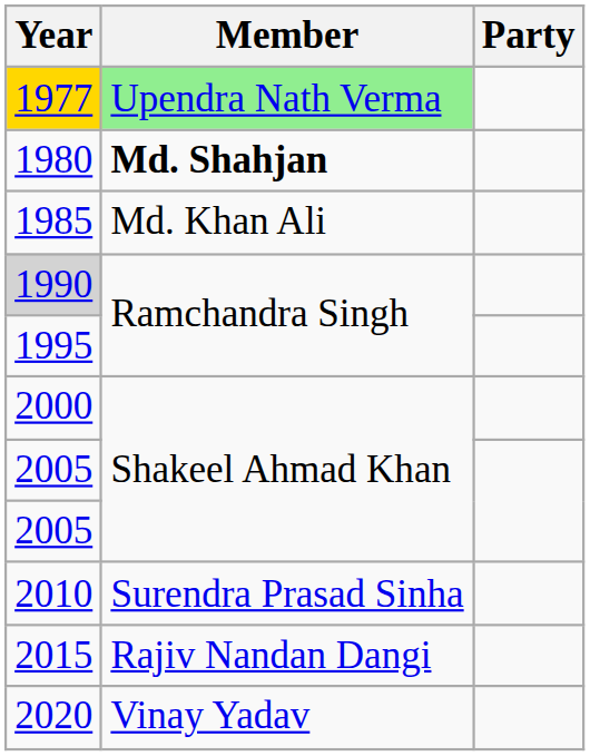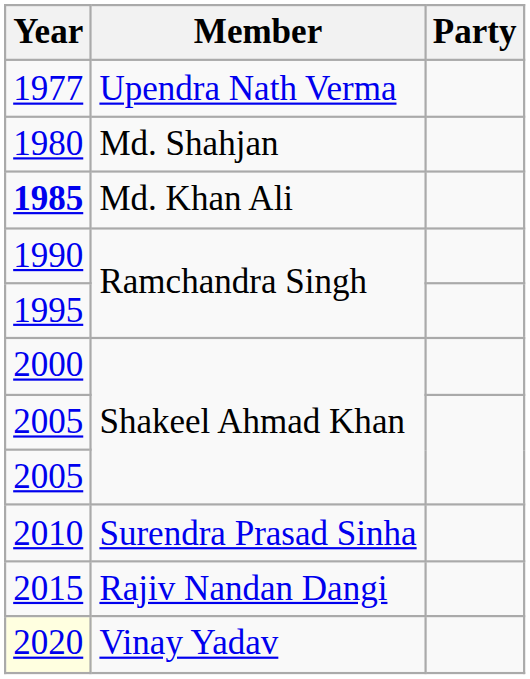1977 | Year: gold background -> no background
1977 | Member: lightgreen background -> no background
1980 | Member: bold -> normal
1985 | Year: normal -> bold
1990 | Year: lightgrey background -> no background
2020 | Year: no background -> lightyellow background
